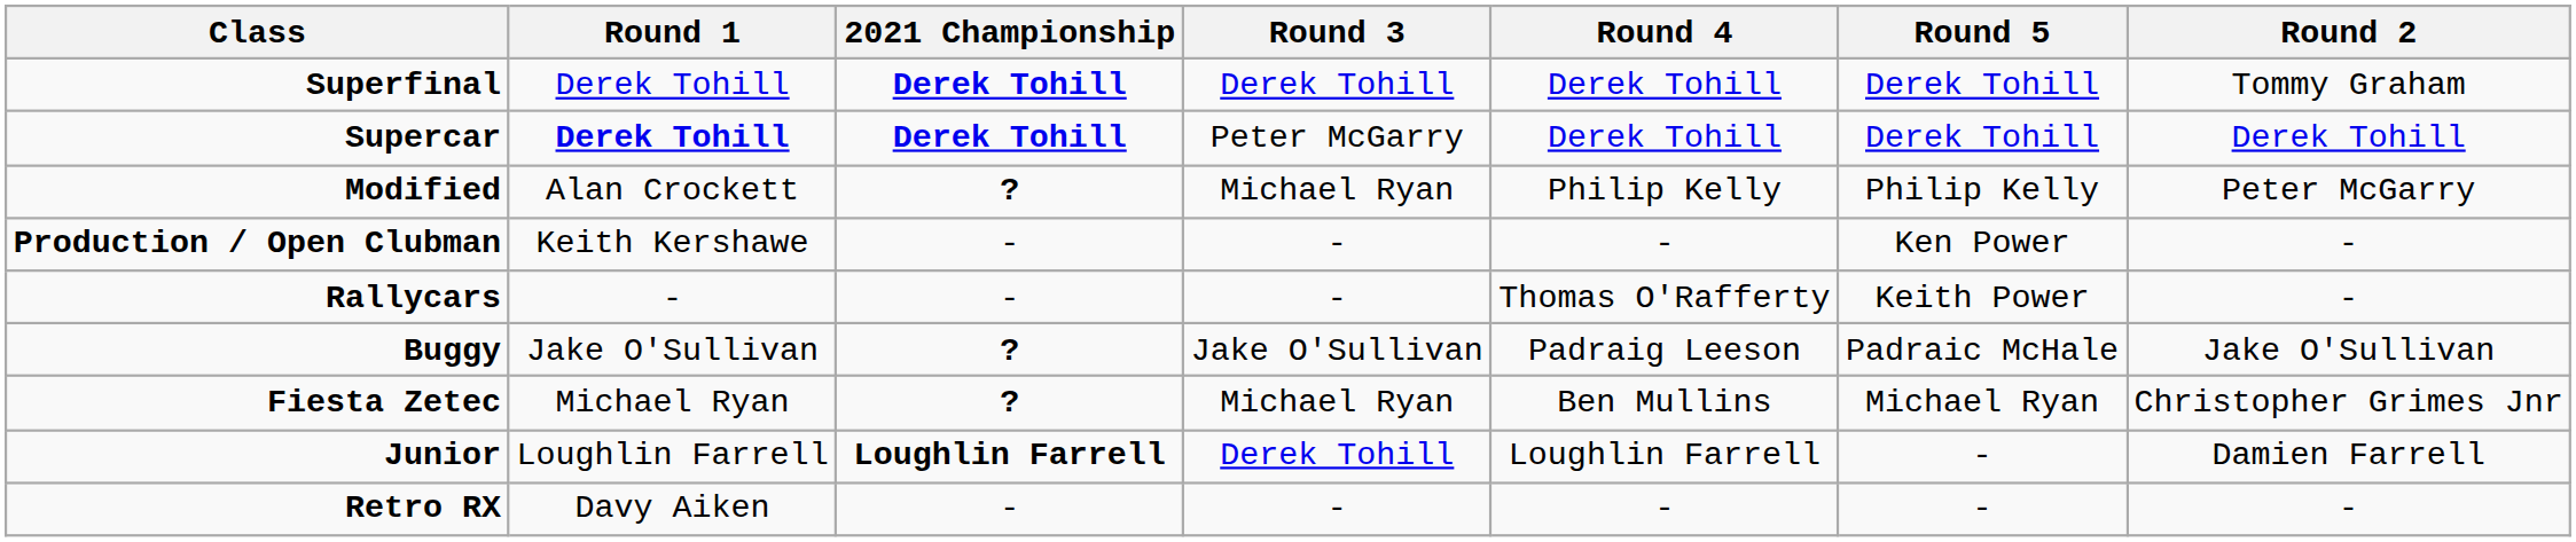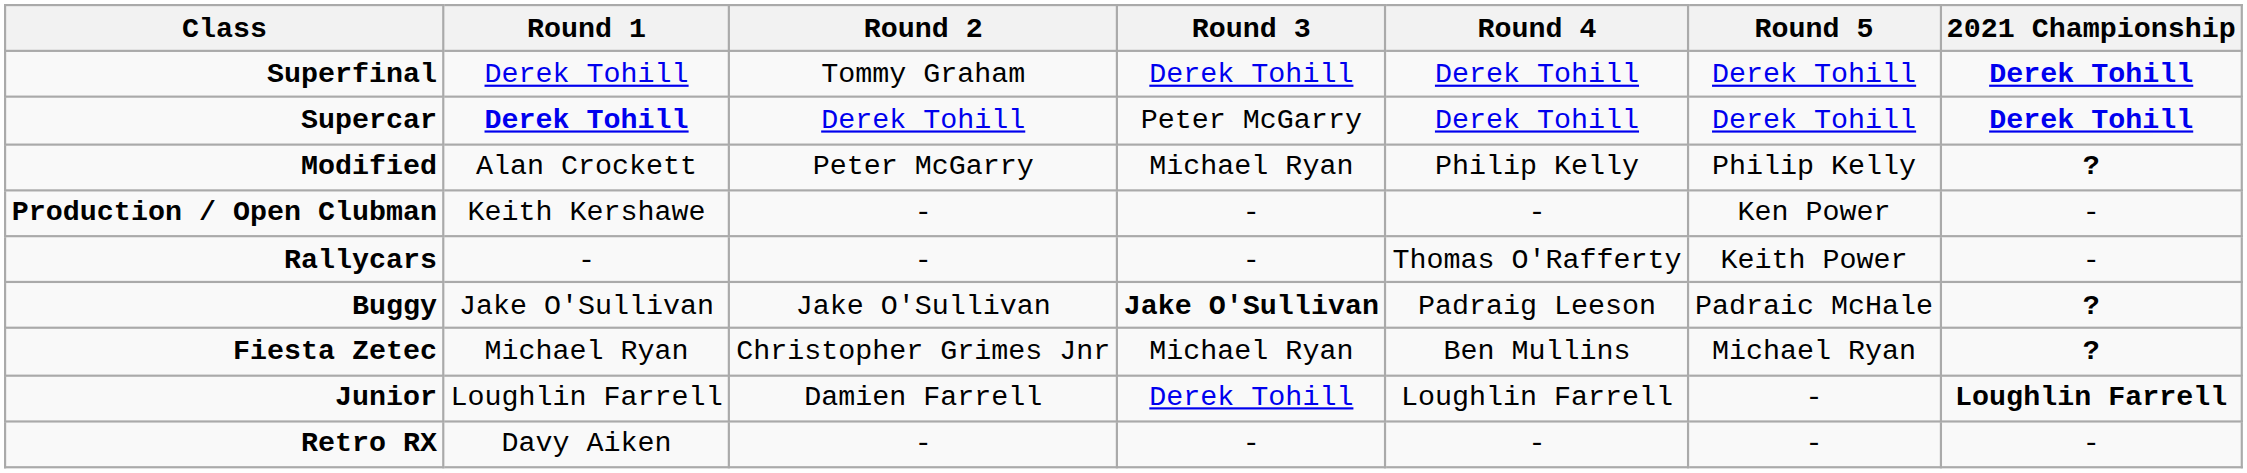columns swapped: Round 2 <-> 2021 Championship
Buggy | Round 3: normal -> bold
